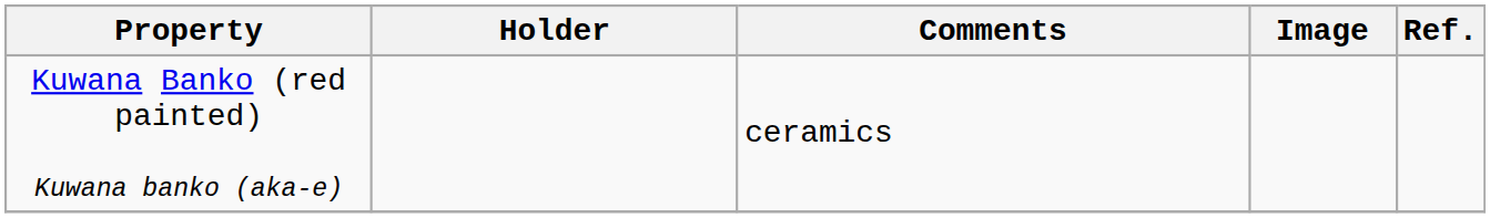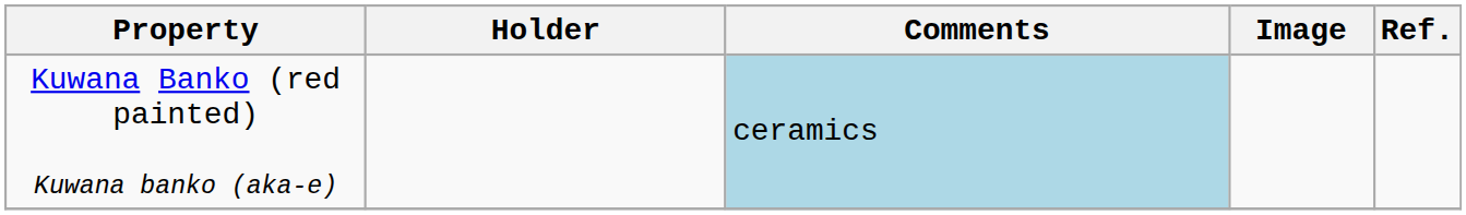Kuwana Banko (red painted) Kuwana banko (aka-e) | Comments: no background -> lightblue background
